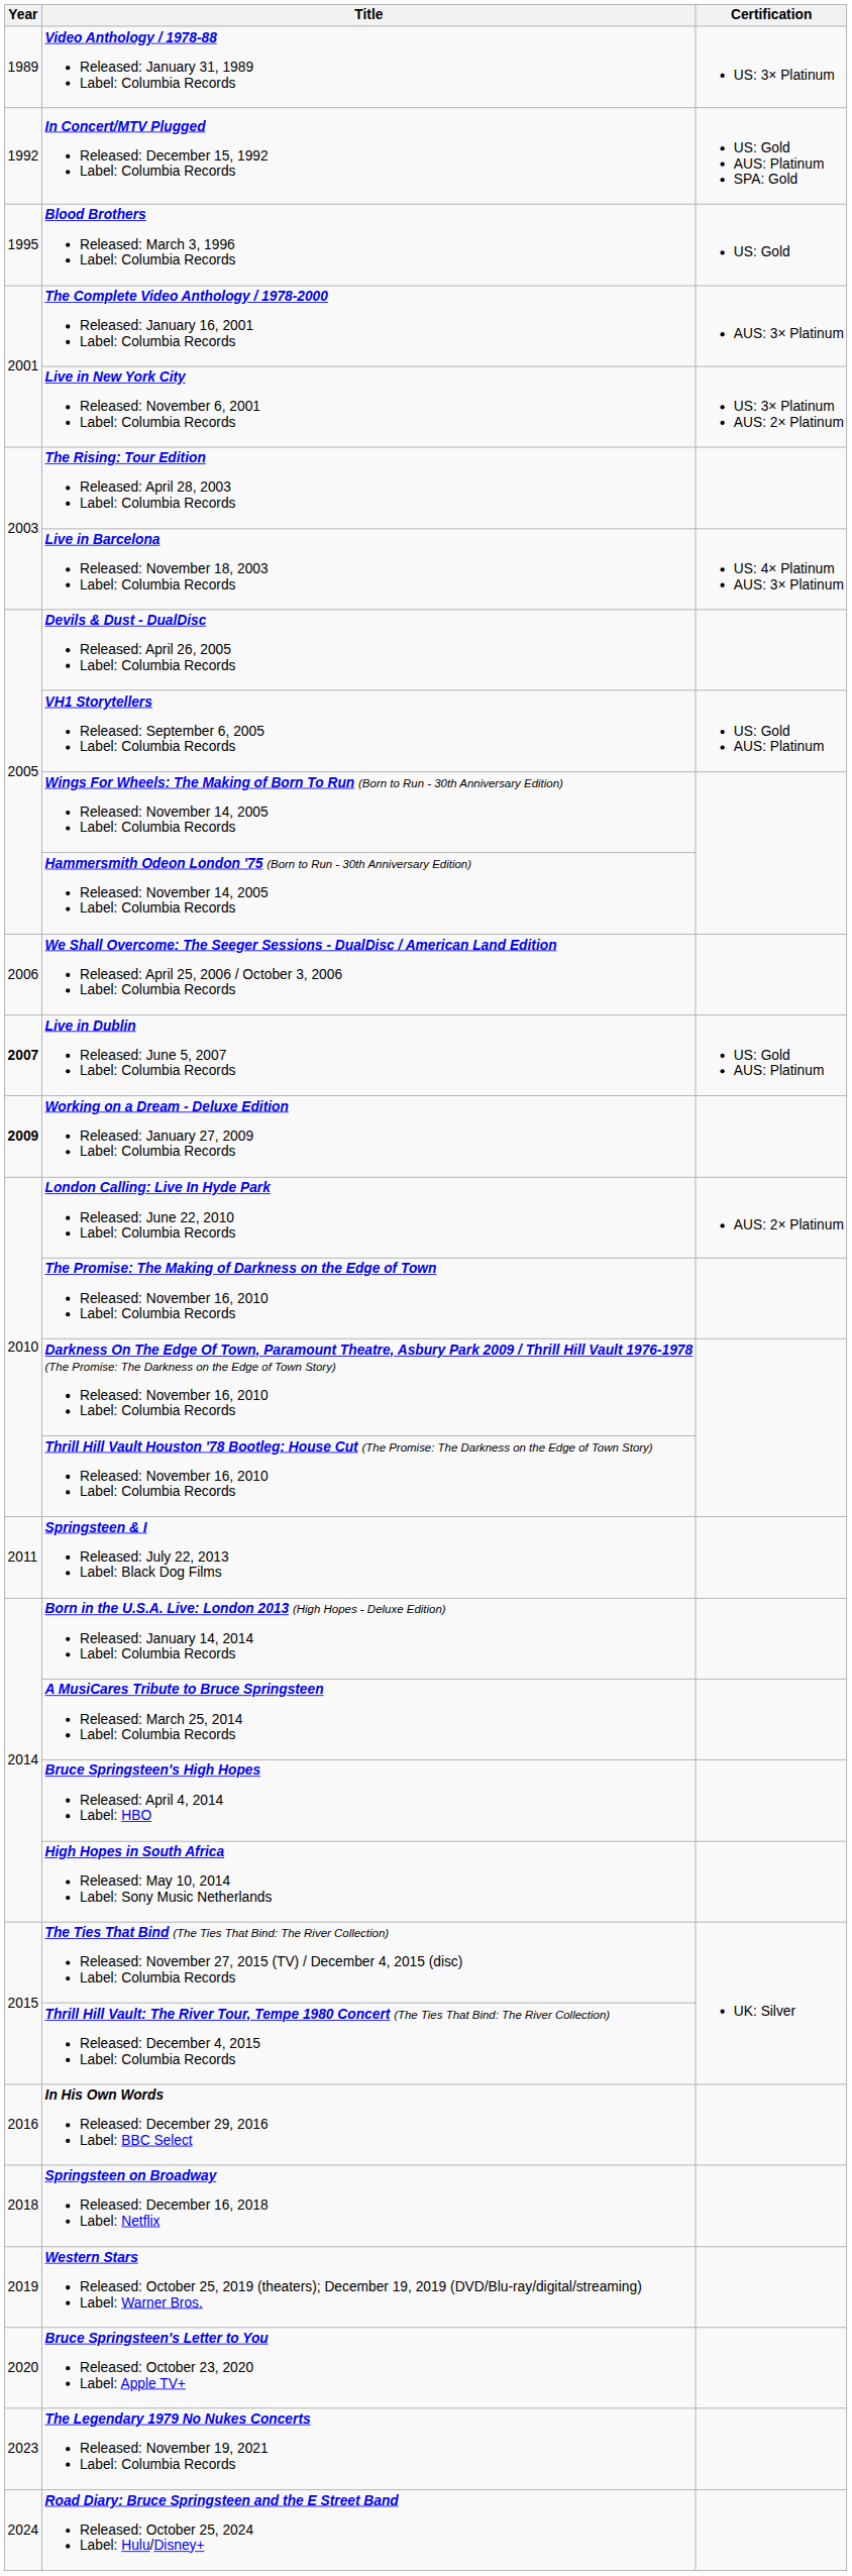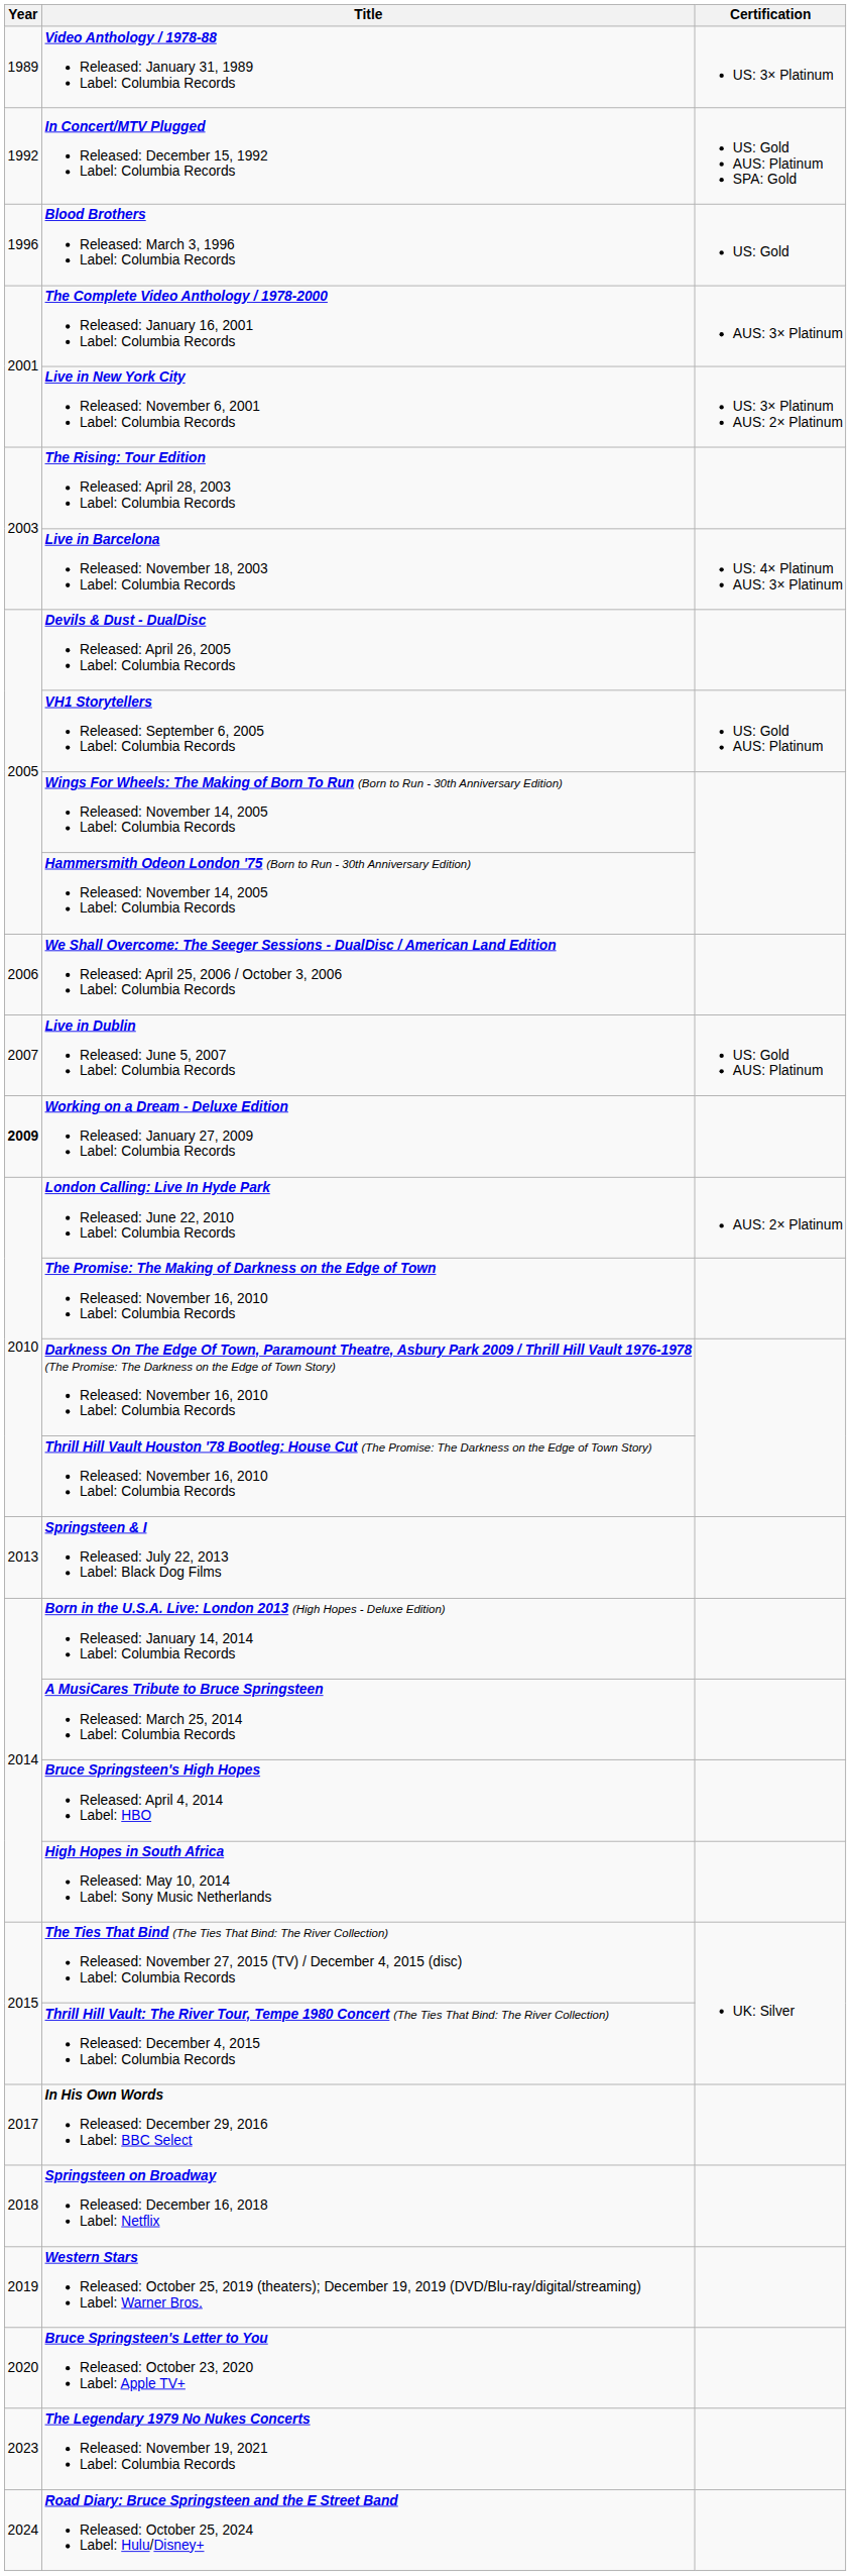row 4 | Year: 1995 -> 1996
row 14 | Year: bold -> normal
row 20 | Year: 2011 -> 2013
row 27 | Year: 2016 -> 2017
